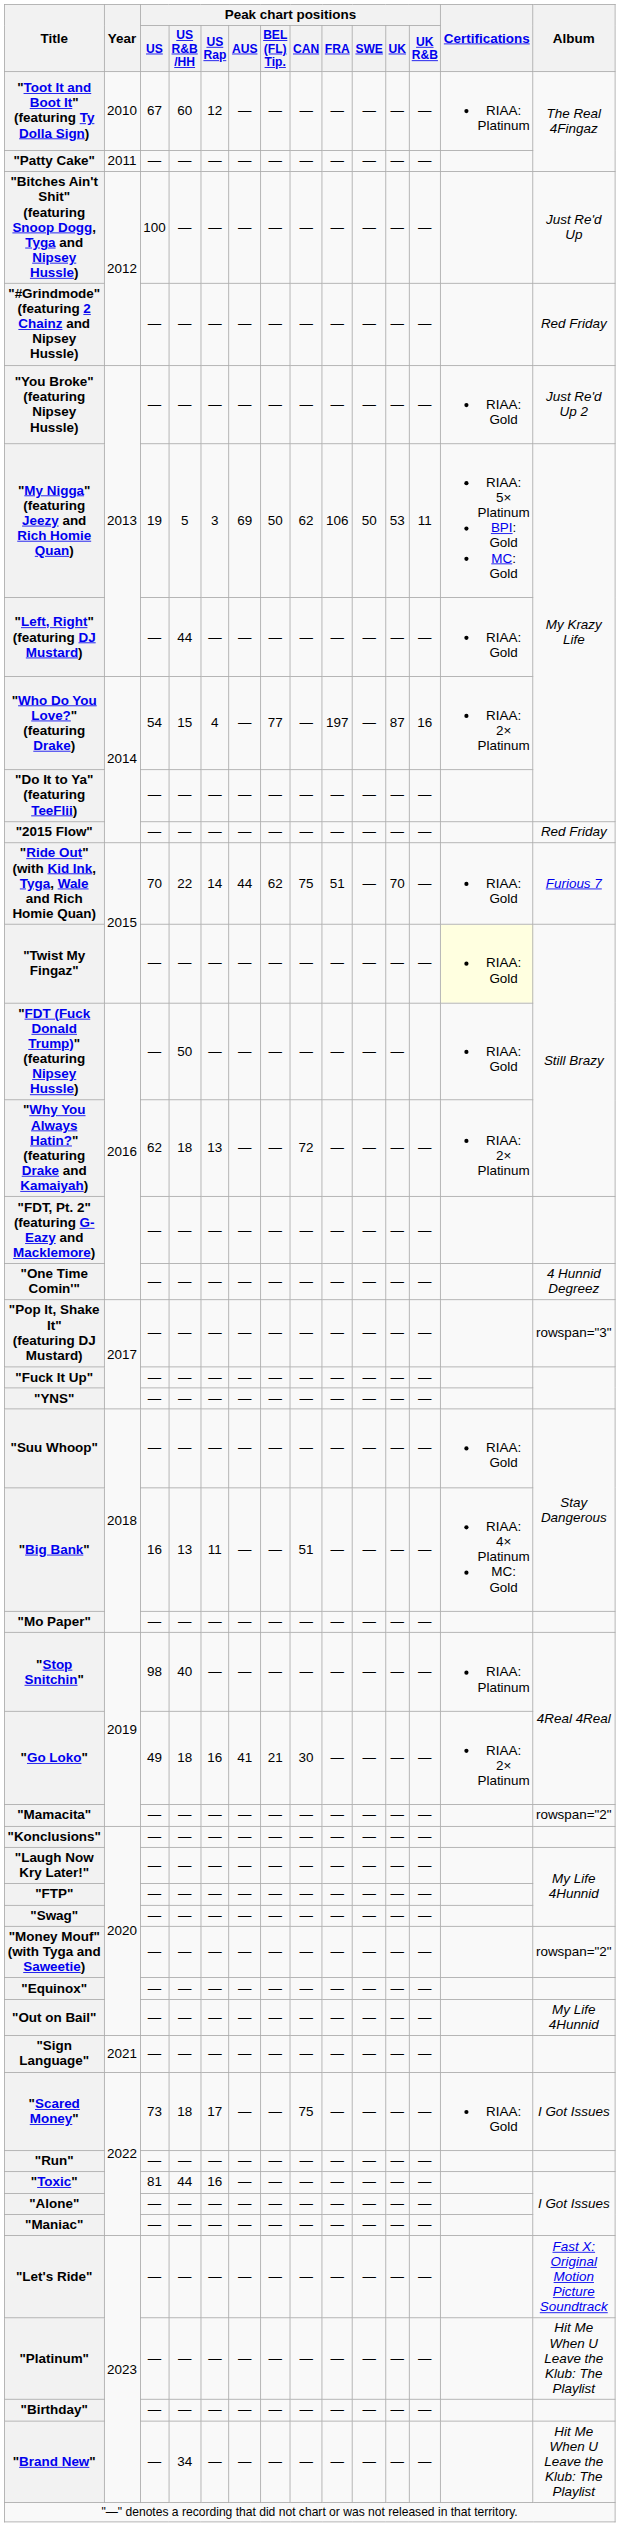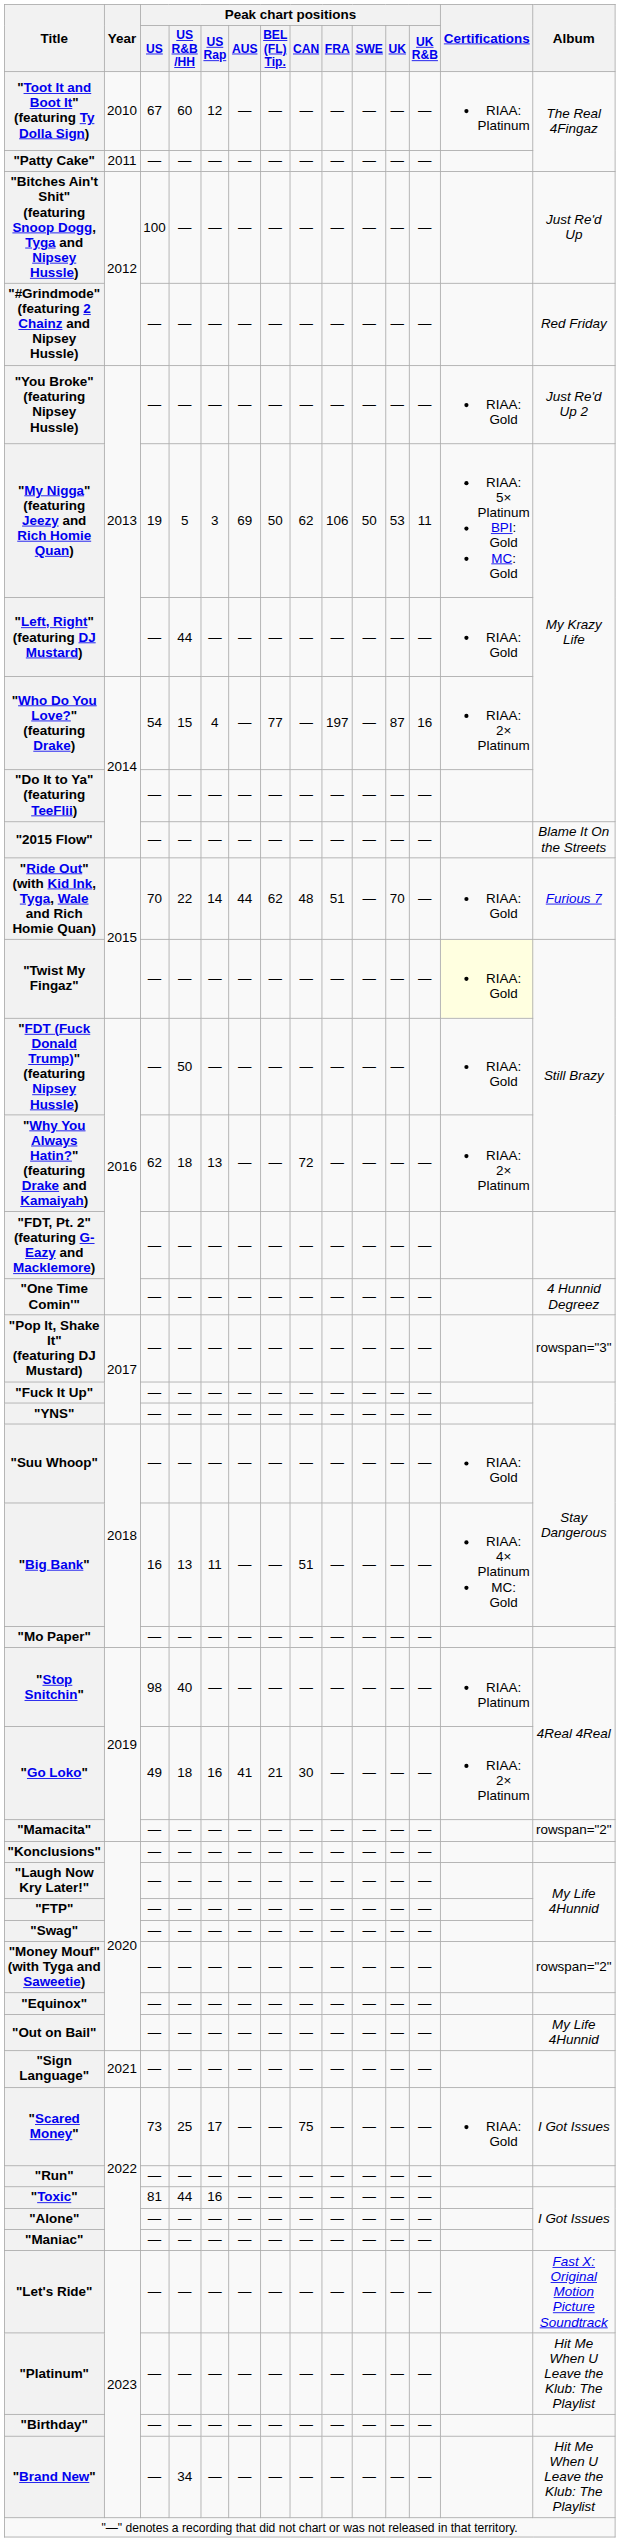"2015 Flow" | Album: Red Friday -> Blame It On the Streets
"Ride Out" (with Kid Ink, Tyga, Wale and Rich Homie Quan) | Peak chart positions / CAN: 75 -> 48
"Scared Money" | Peak chart positions / US R&B /HH: 18 -> 25
